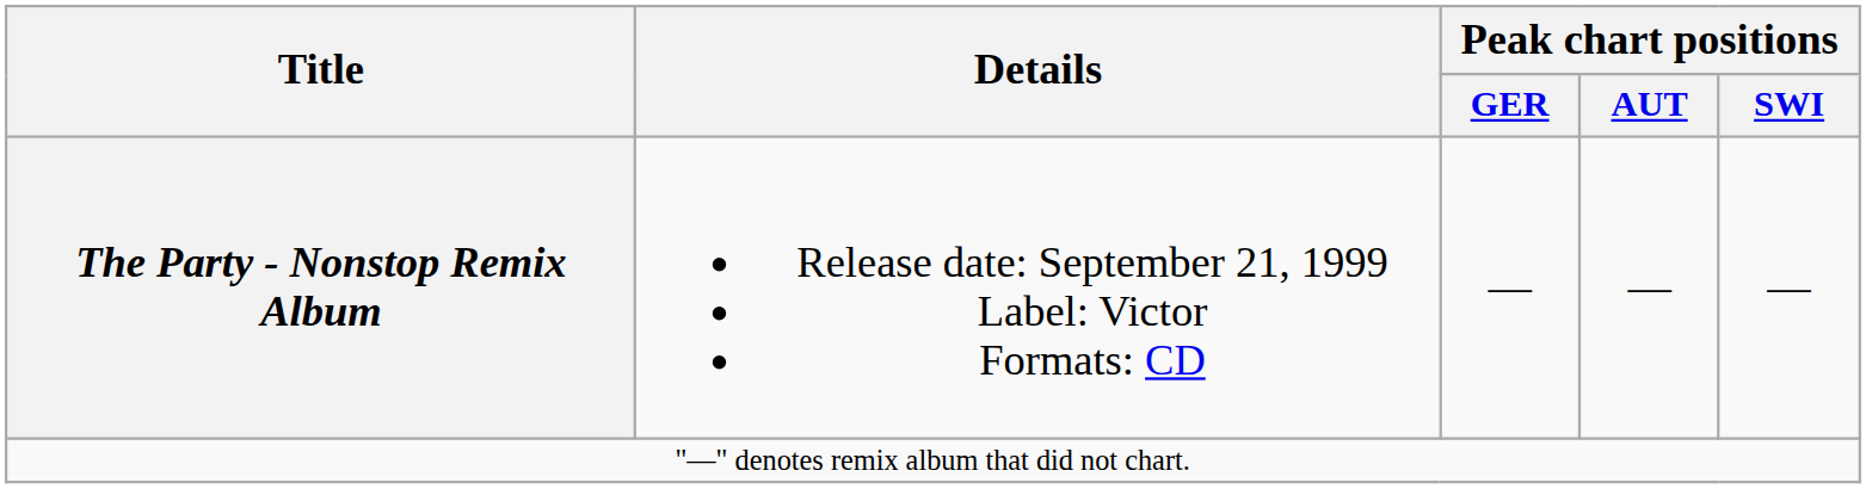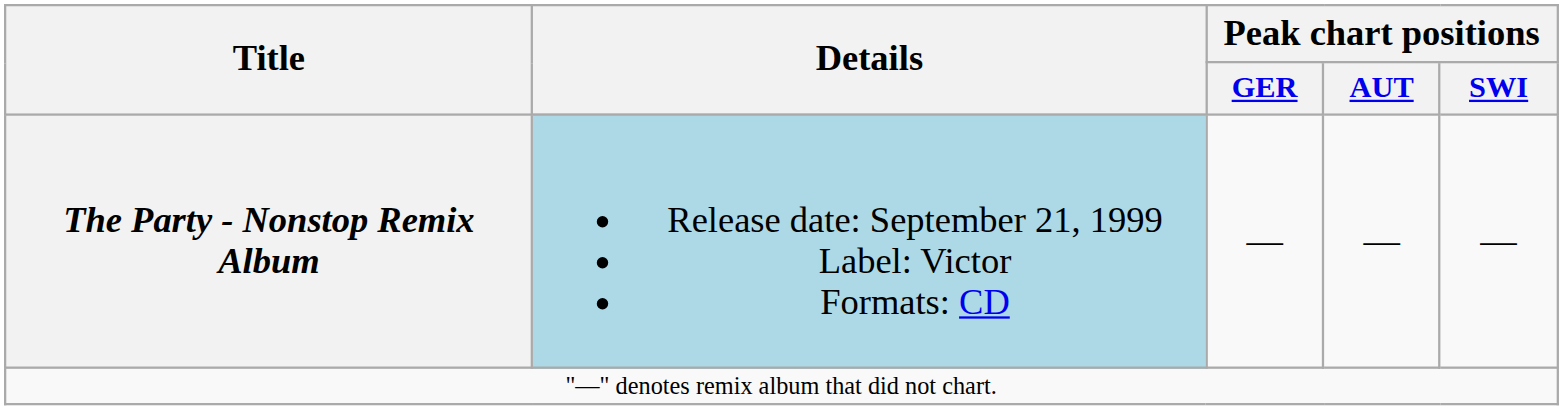The Party - Nonstop Remix Album | Details: no background -> lightblue background
